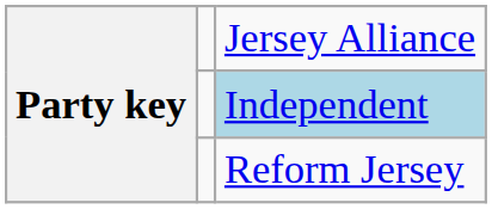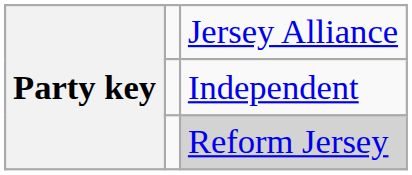Independent | column 3: lightblue background -> no background
Reform Jersey | column 3: no background -> lightgrey background
